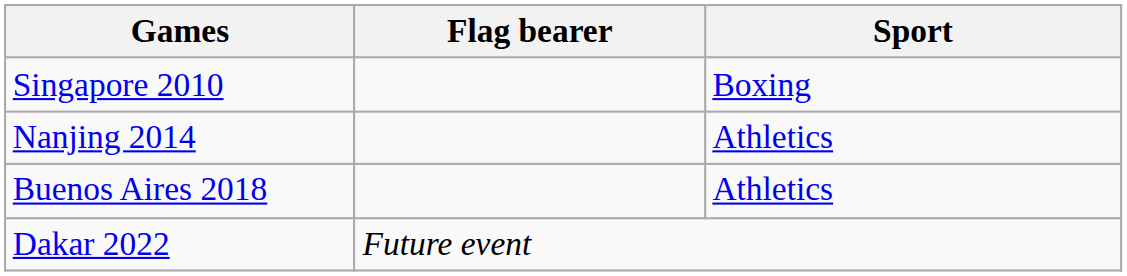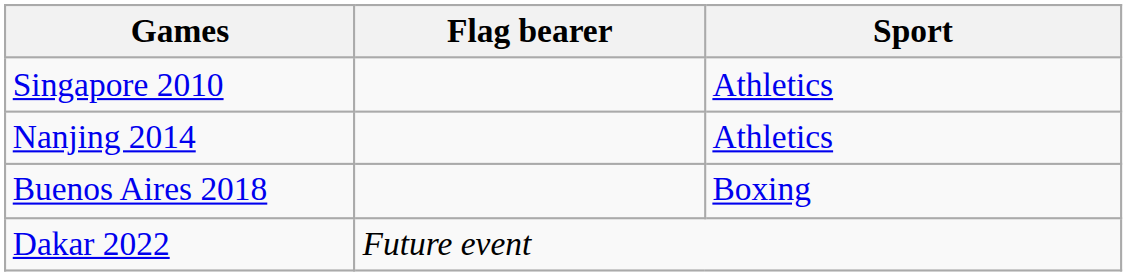Singapore 2010 | Sport: Boxing -> Athletics
Buenos Aires 2018 | Sport: Athletics -> Boxing
